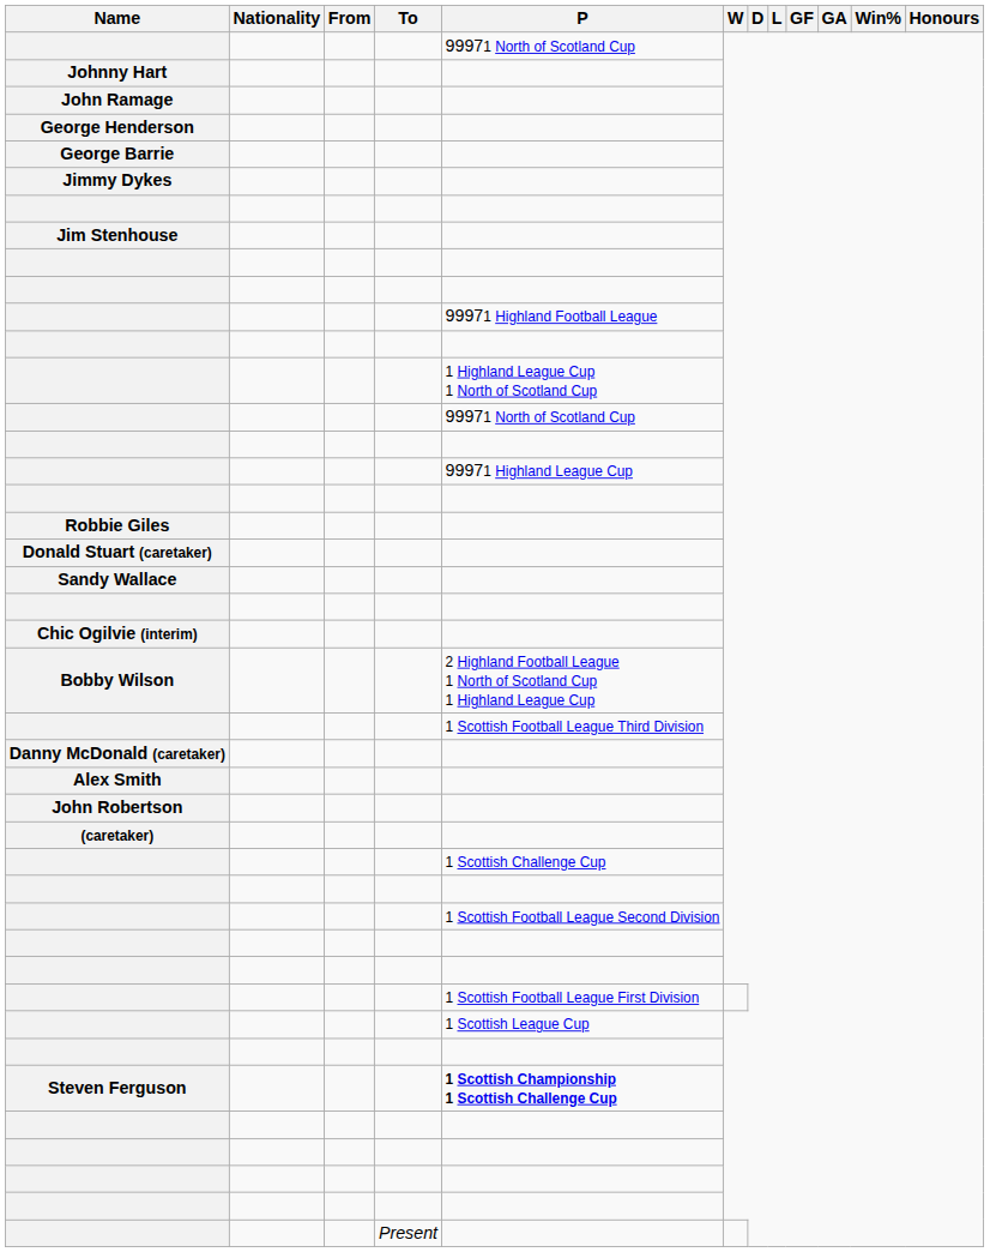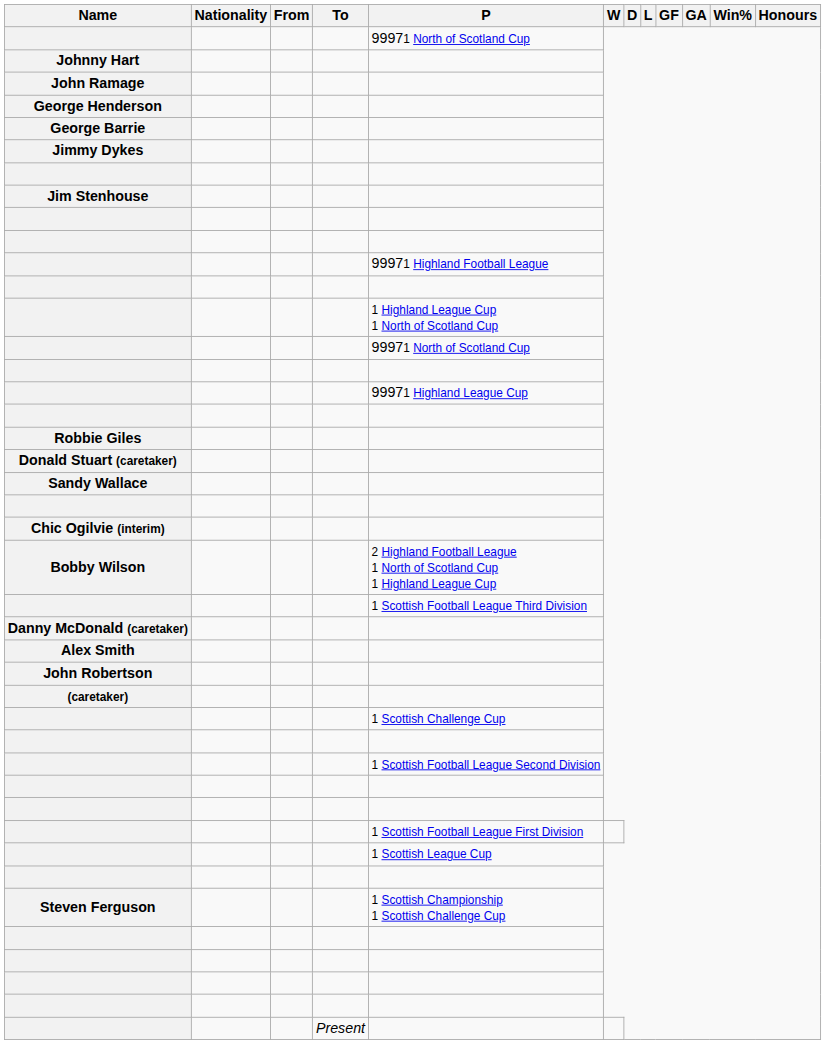Steven Ferguson | P: bold -> normal
